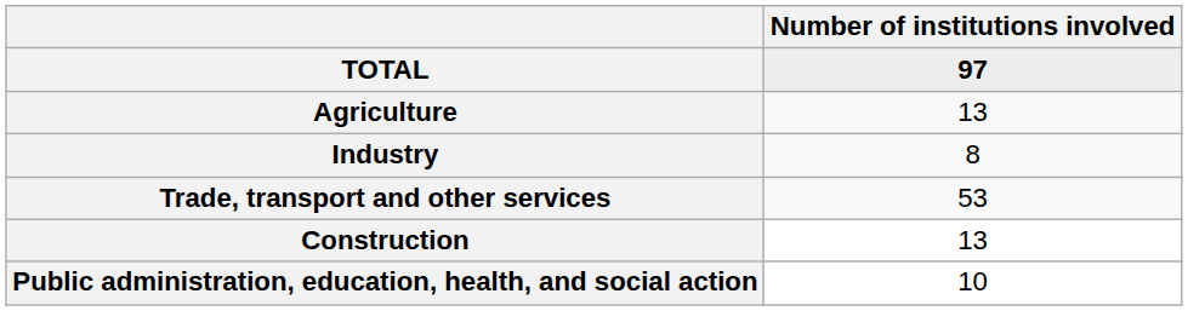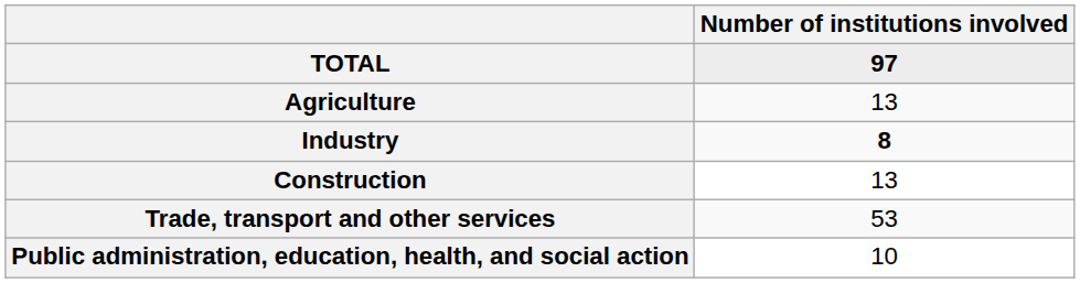Industry | Number of institutions involved: normal -> bold
rows swapped: Construction <-> Trade, transport and other services
